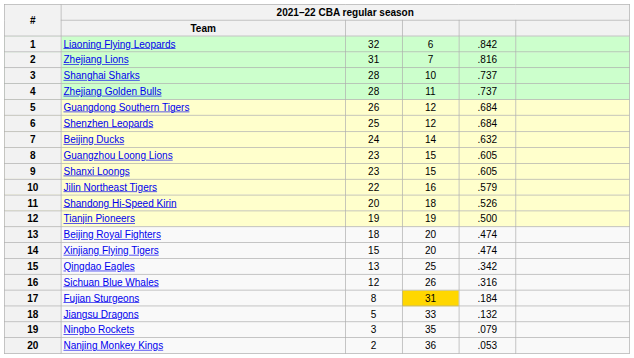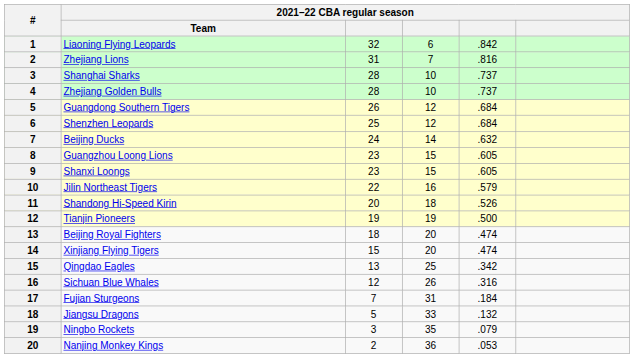Zhejiang Golden Bulls | column 4: 11 -> 10
Fujian Sturgeons | column 3: 8 -> 7
Fujian Sturgeons | column 4: gold background -> no background
